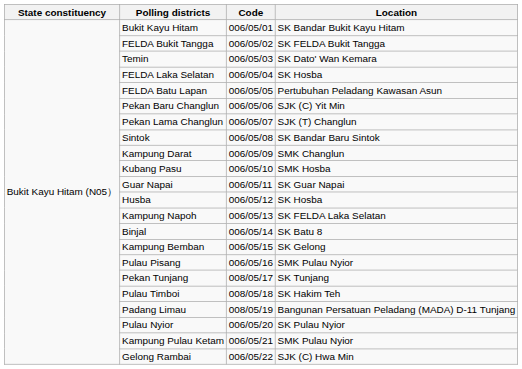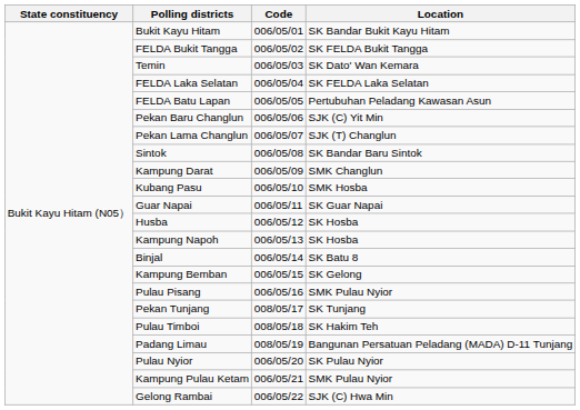FELDA Laka Selatan | Location: SK Hosba -> SK FELDA Laka Selatan
Kampung Napoh | Location: SK FELDA Laka Selatan -> SK Hosba
